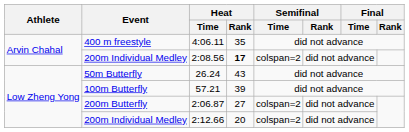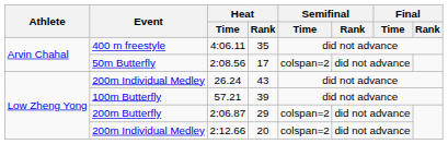2:08.56 | Event: 200m Individual Medley -> 50m Butterfly
2:08.56 | Heat / Rank: bold -> normal
26.24 | Event: 50m Butterfly -> 200m Individual Medley
2:06.87 | Heat / Rank: 27 -> 29
